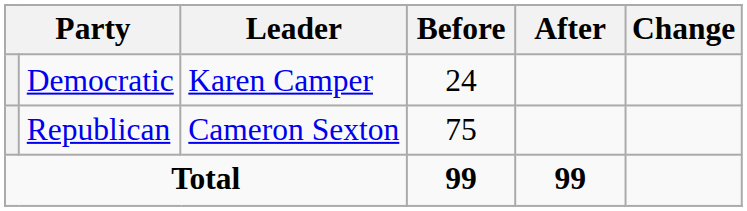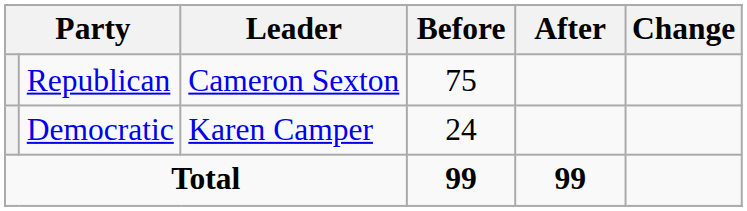rows swapped: Republican <-> Democratic
